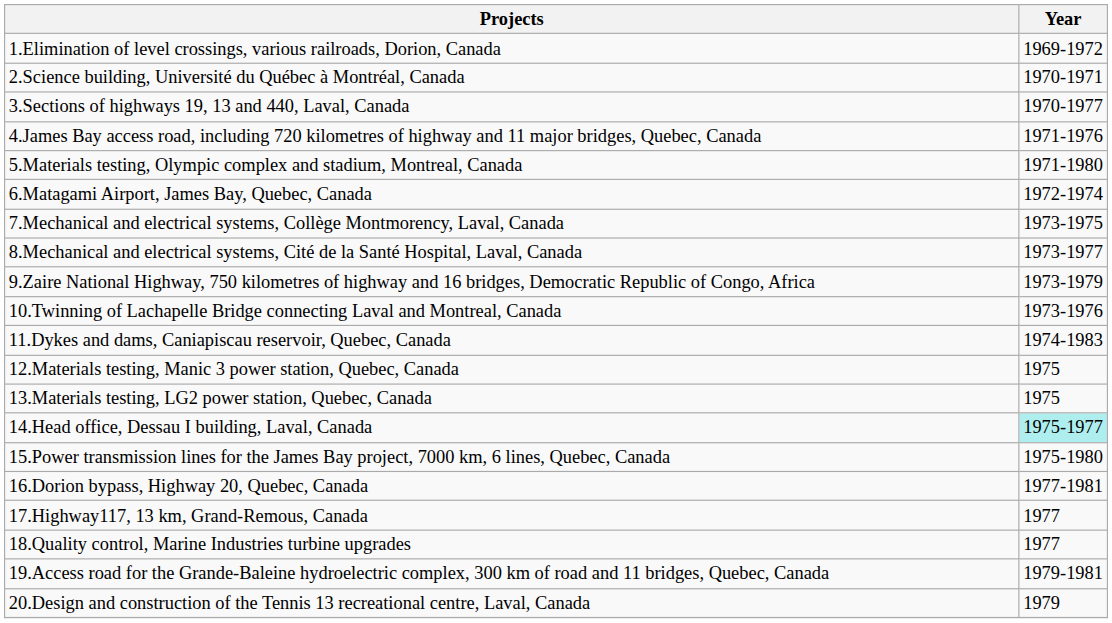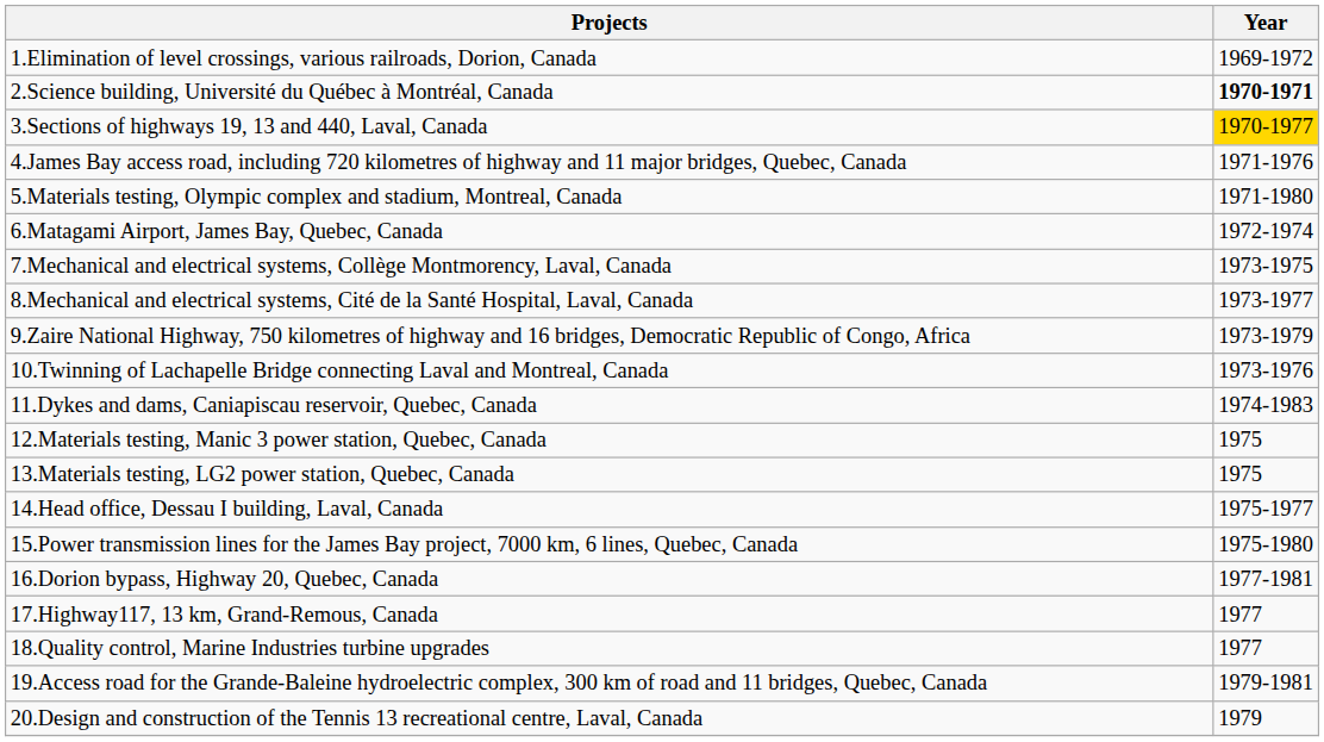2.Science building, Université du Québec à Montréal, Canada | Year: normal -> bold
3.Sections of highways 19, 13 and 440, Laval, Canada | Year: no background -> gold background
14.Head office, Dessau I building, Laval, Canada | Year: paleturquoise background -> no background
